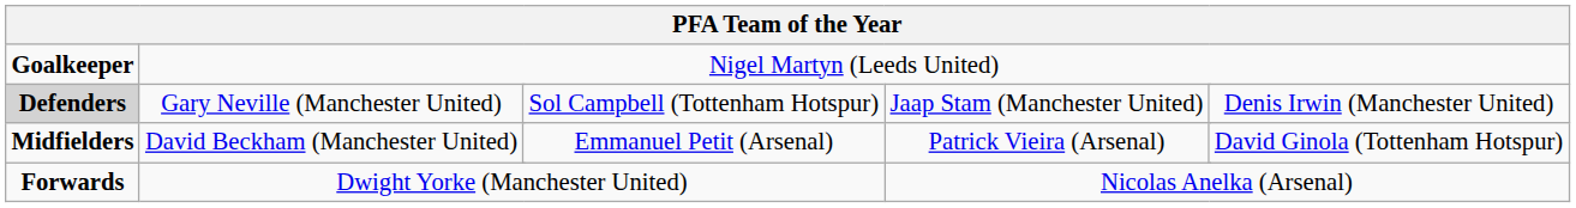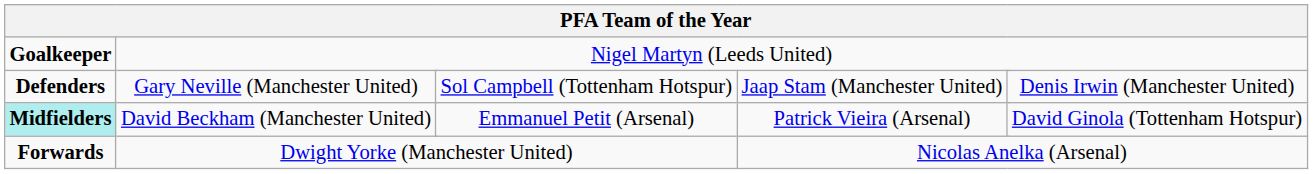Defenders | column 1: lightgrey background -> no background
Midfielders | column 1: no background -> paleturquoise background
